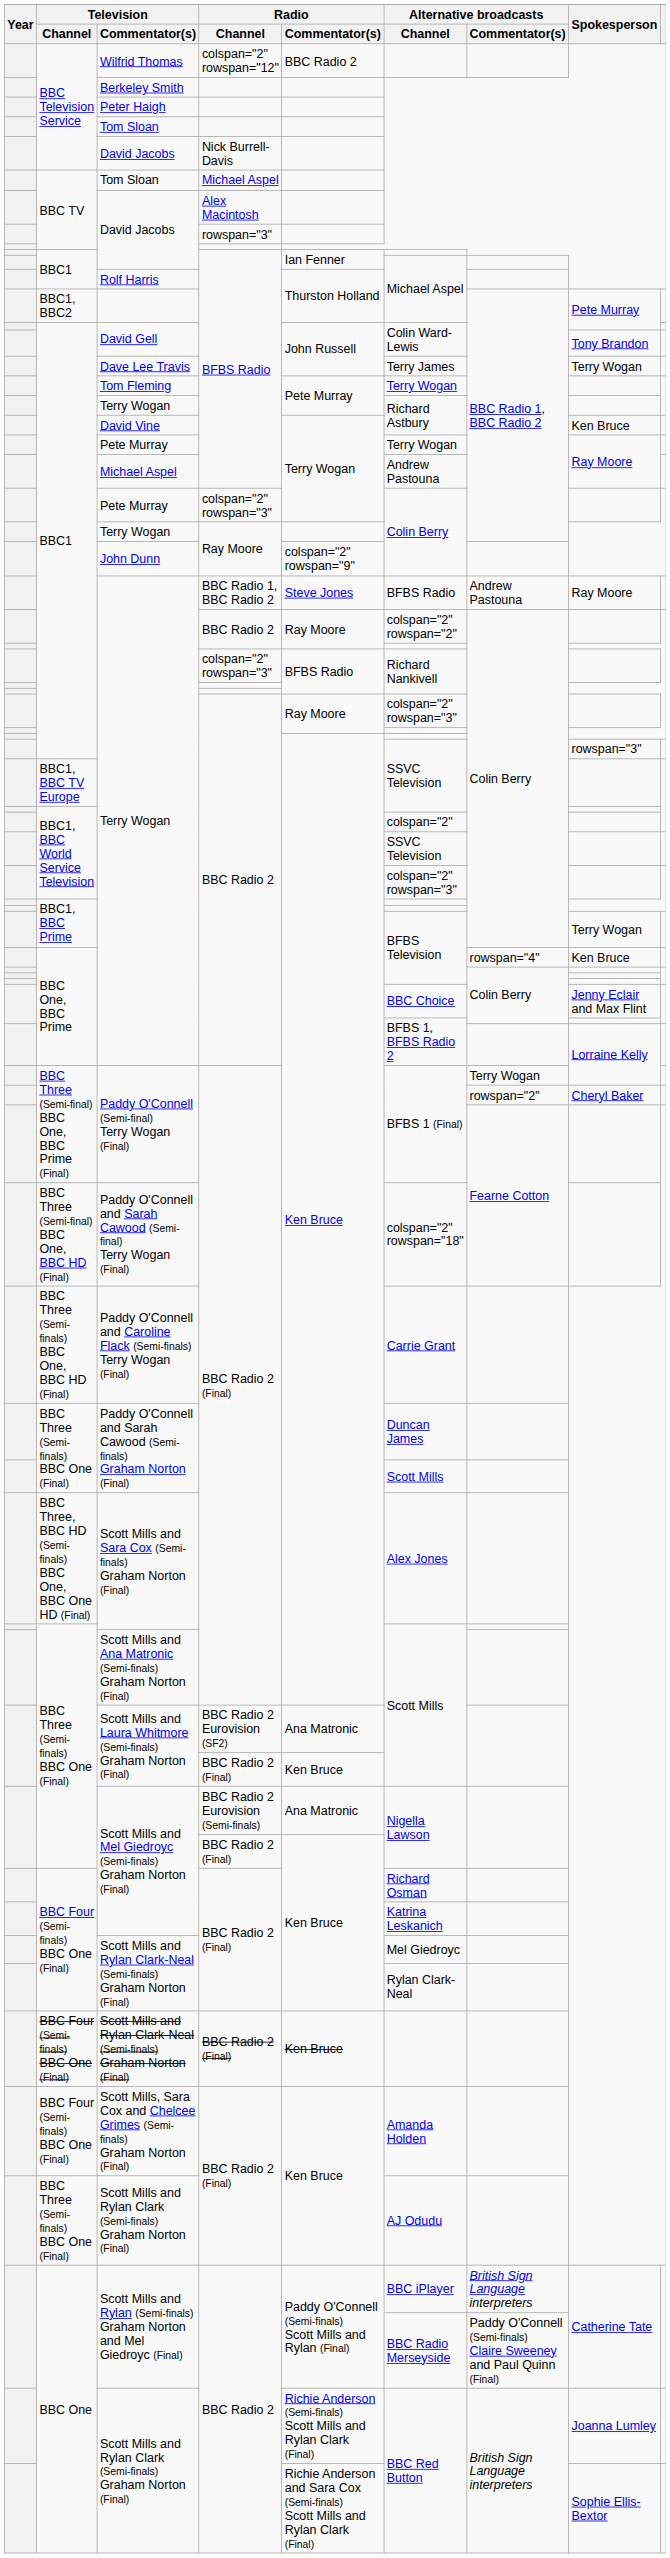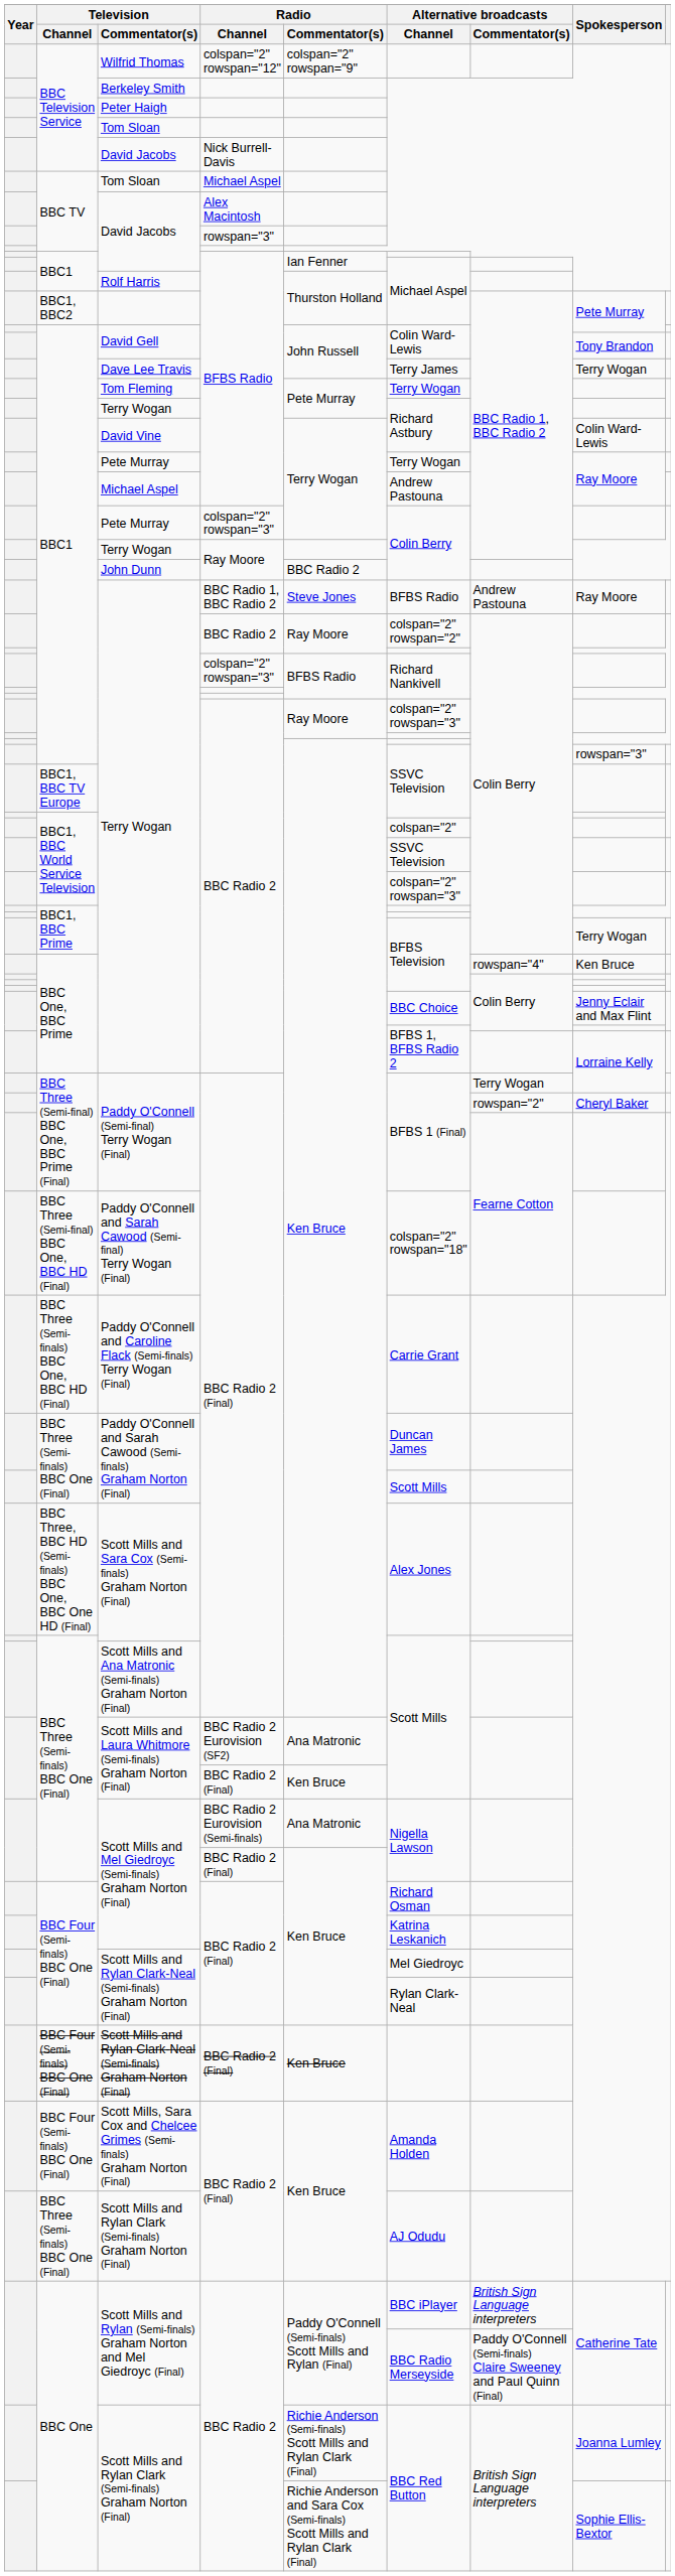Wilfrid Thomas | Radio / Commentator(s): BBC Radio 2 -> colspan="2" rowspan="9"
David Vine | Spokesperson: Ken Bruce -> Colin Ward-Lewis
John Dunn | Radio / Commentator(s): colspan="2" rowspan="9" -> BBC Radio 2
